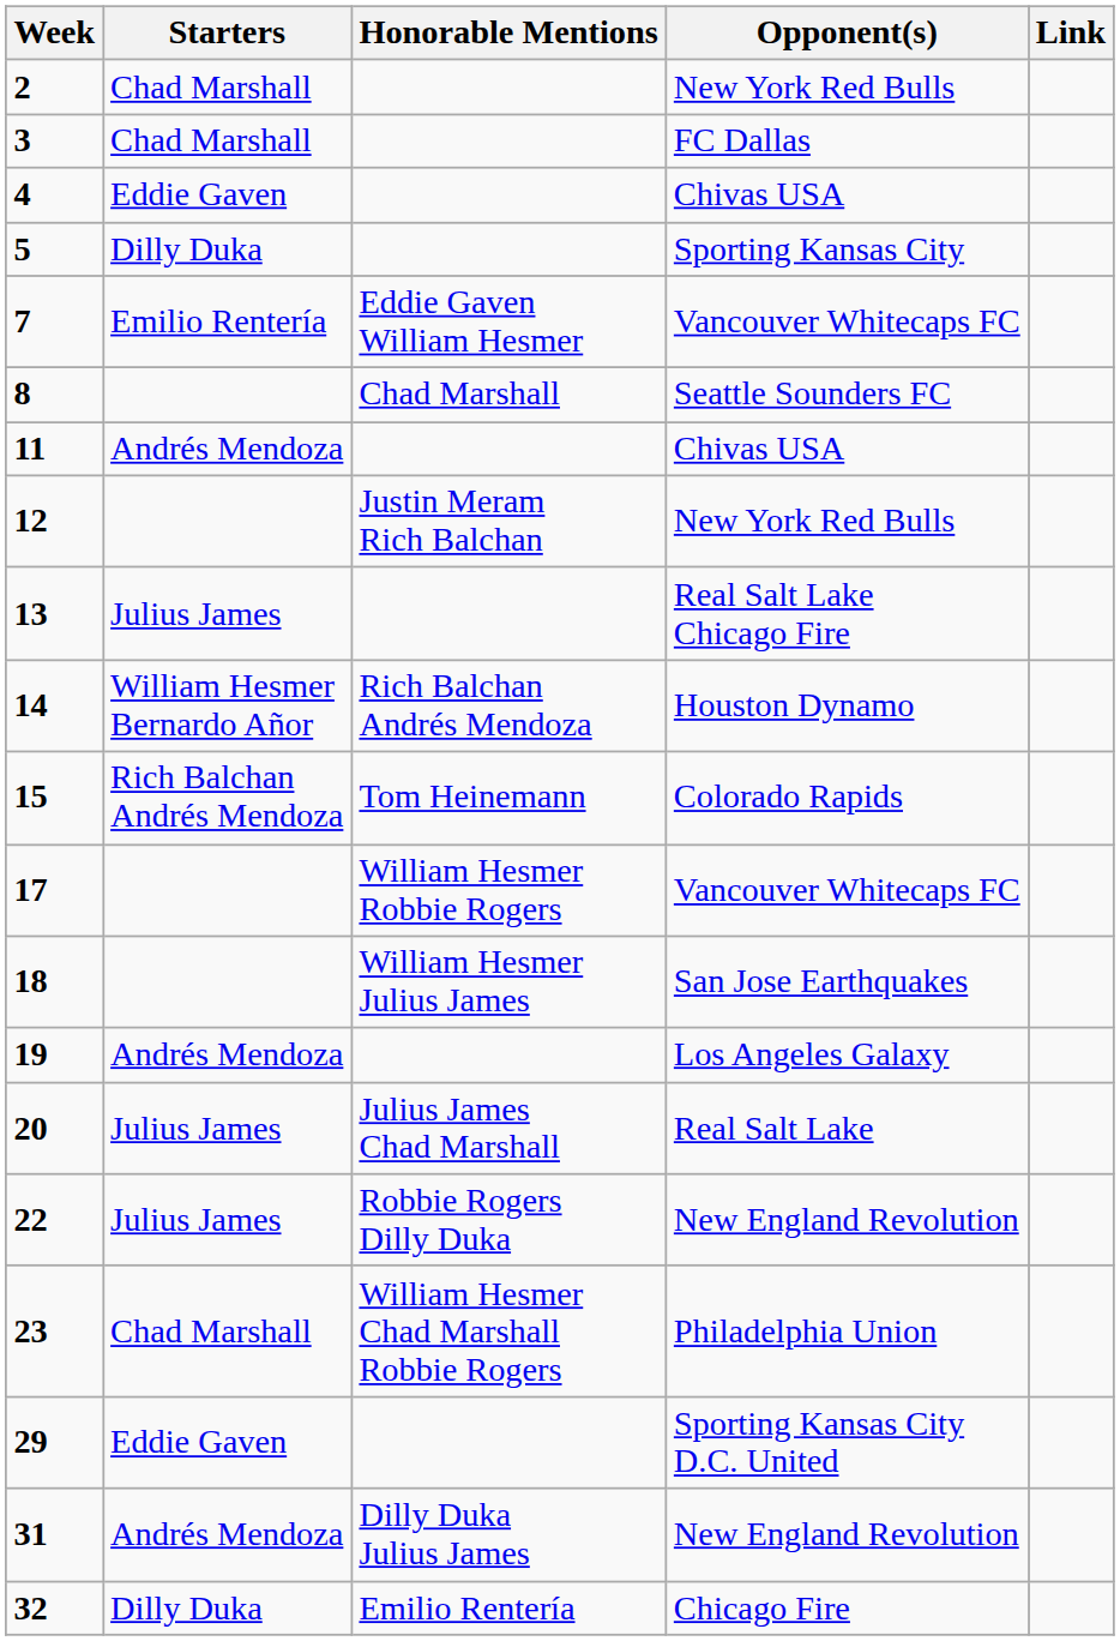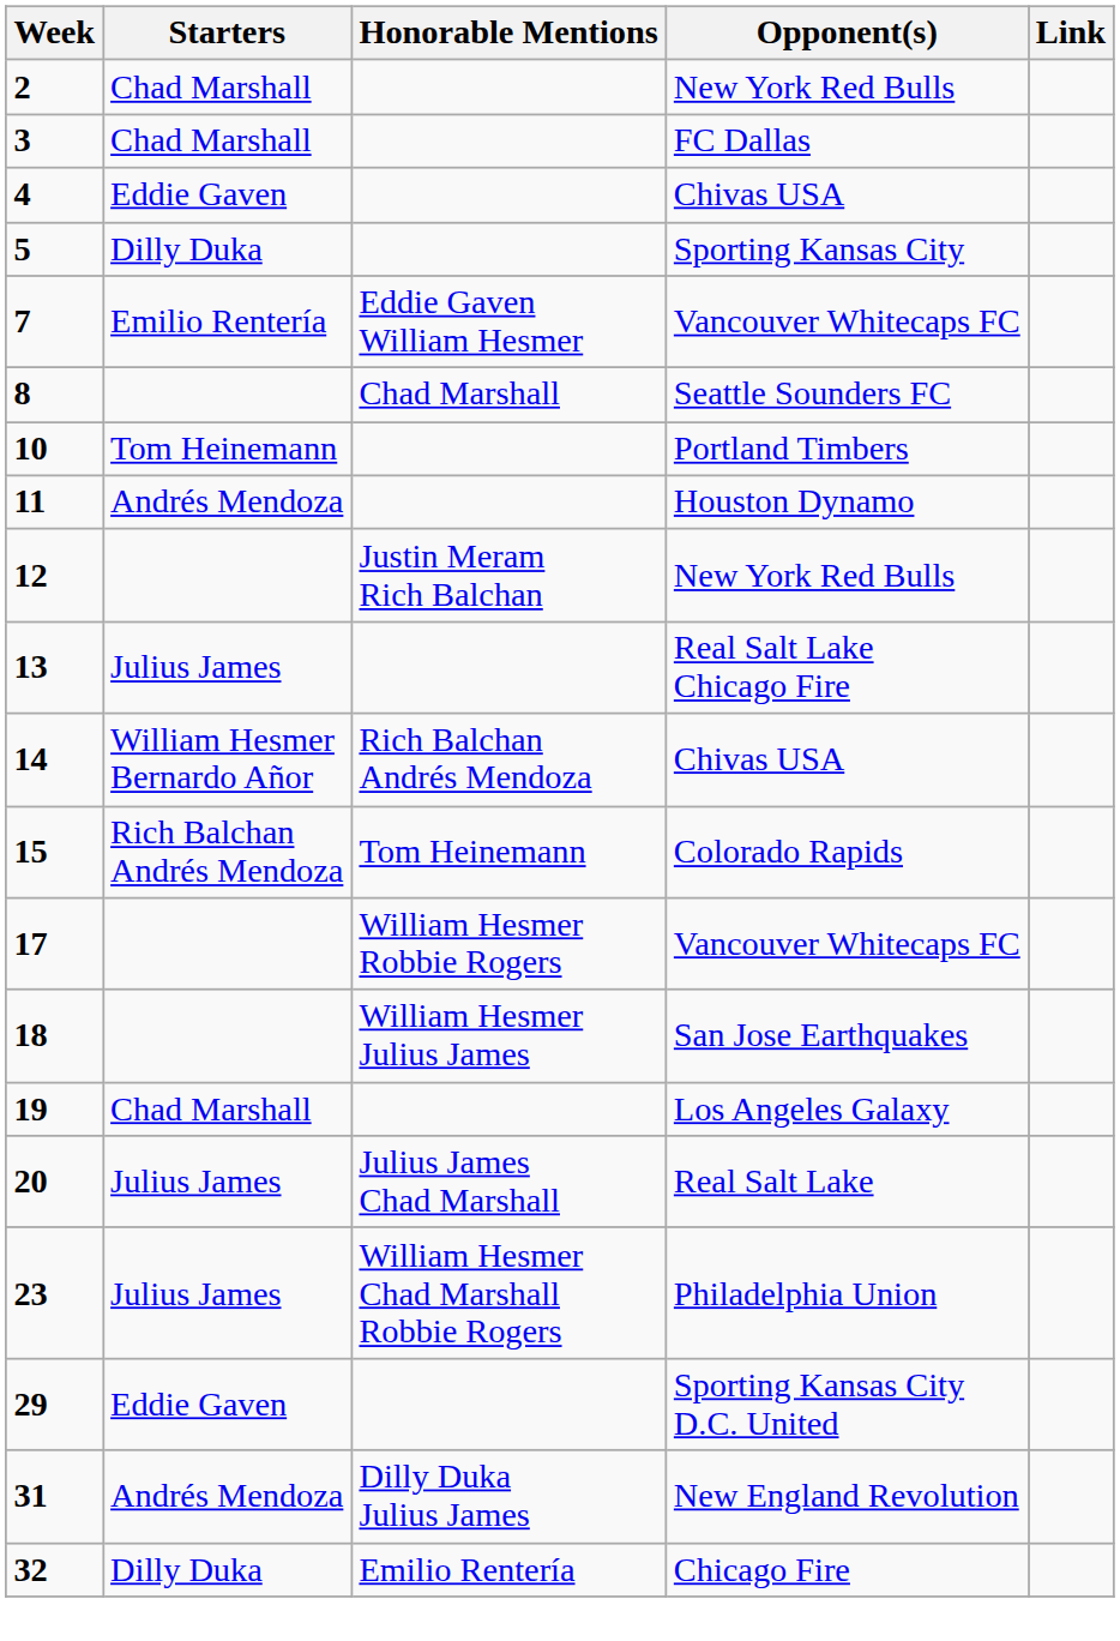+ row: 10 | Tom Heinemann | Portland Timbers
11 | Opponent(s): Chivas USA -> Houston Dynamo
14 | Opponent(s): Houston Dynamo -> Chivas USA
19 | Starters: Andrés Mendoza -> Chad Marshall
- row: 22 | Julius James | Robbie Rogers Dilly Duka | New England Revolution
23 | Starters: Chad Marshall -> Julius James
